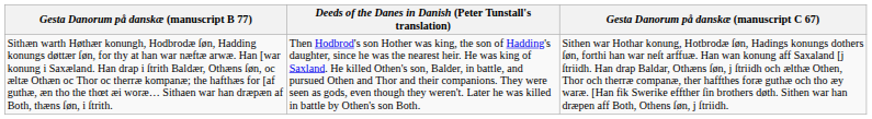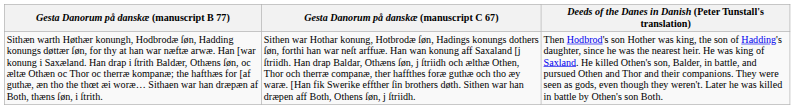columns swapped: Gesta Danorum på danskæ (manuscript C 67) <-> Deeds of the Danes in Danish (Peter Tunstall's translation)
